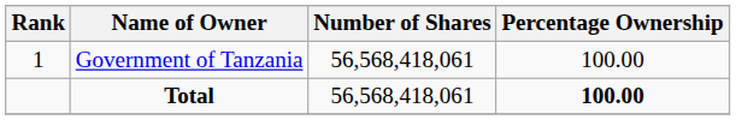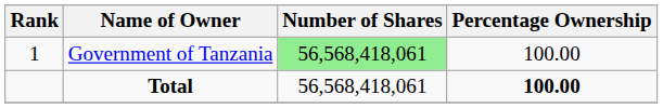Government of Tanzania | Number of Shares: no background -> lightgreen background
